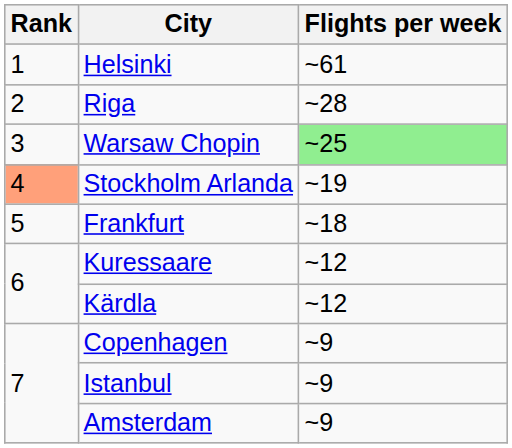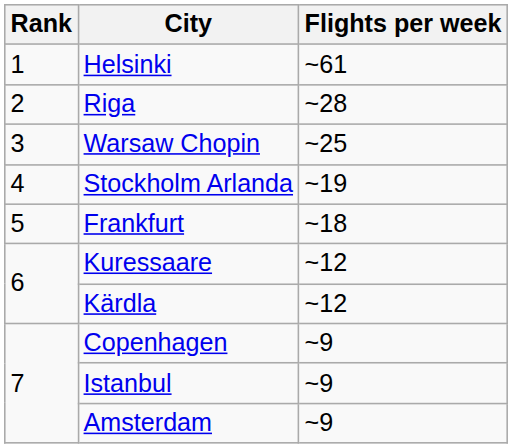Warsaw Chopin | Flights per week: lightgreen background -> no background
Stockholm Arlanda | Rank: lightsalmon background -> no background
